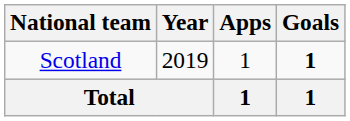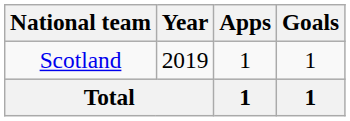Scotland | Goals: bold -> normal
